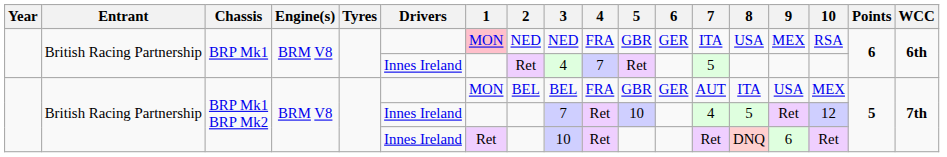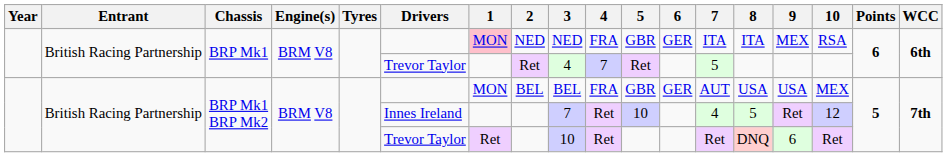row 2 | 8: USA -> ITA
row 3 | Drivers: Innes Ireland -> Trevor Taylor
row 4 | 8: ITA -> USA
row 6 | Drivers: Innes Ireland -> Trevor Taylor
